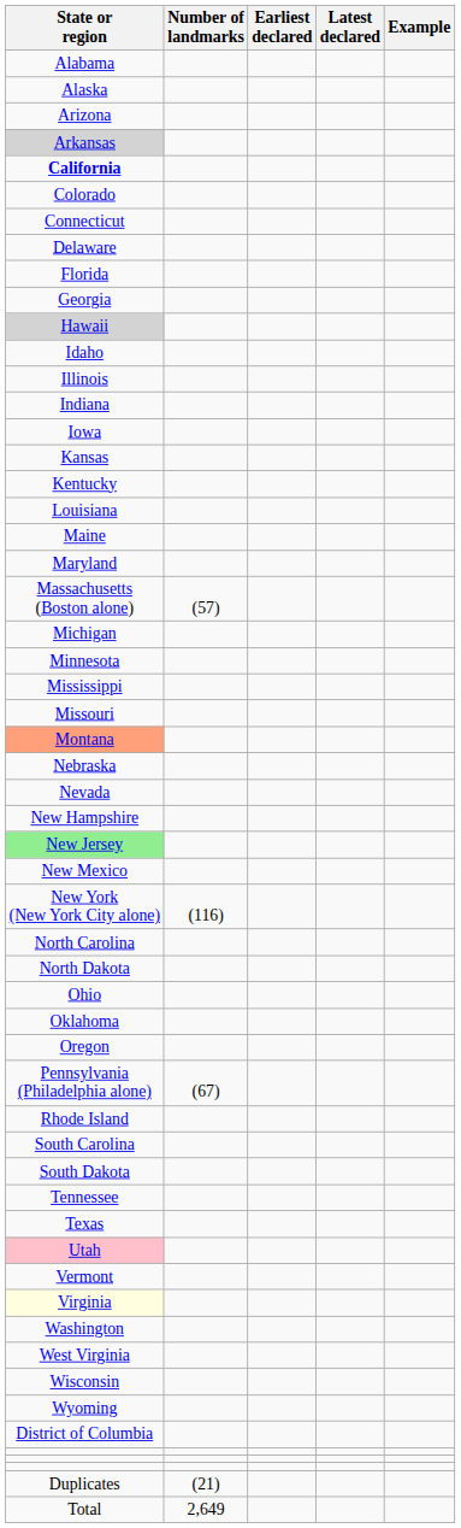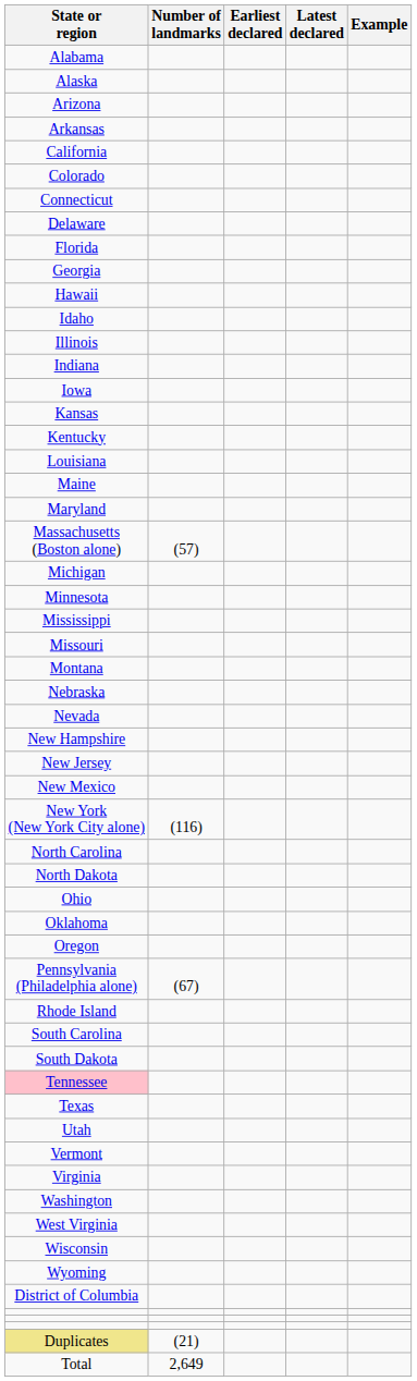Arkansas | State or region: lightgrey background -> no background
California | State or region: bold -> normal
Hawaii | State or region: lightgrey background -> no background
Montana | State or region: lightsalmon background -> no background
New Jersey | State or region: lightgreen background -> no background
Tennessee | State or region: no background -> pink background
Utah | State or region: pink background -> no background
Virginia | State or region: lightyellow background -> no background
Duplicates | State or region: no background -> khaki background
